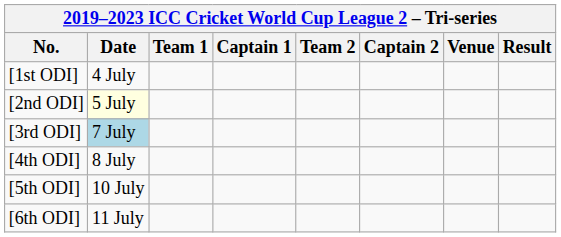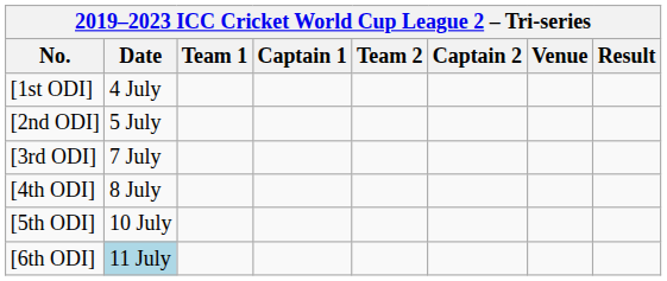[2nd ODI] | Date: lightyellow background -> no background
[3rd ODI] | Date: lightblue background -> no background
[6th ODI] | Date: no background -> lightblue background
